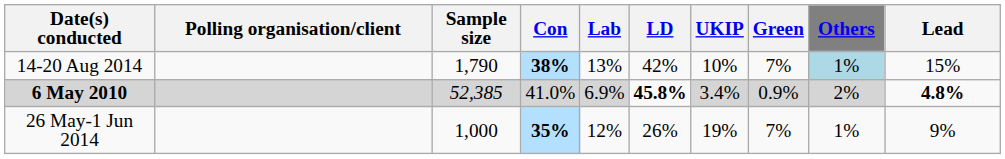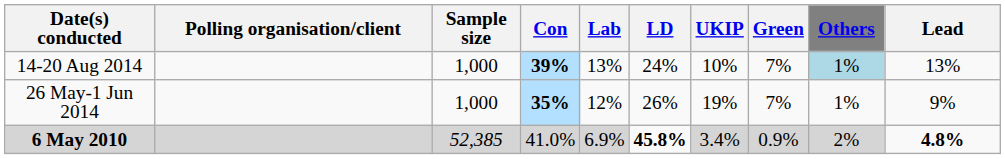14-20 Aug 2014 | Sample size: 1,790 -> 1,000
14-20 Aug 2014 | Con: 38% -> 39%
14-20 Aug 2014 | LD: 42% -> 24%
14-20 Aug 2014 | Lead: 15% -> 13%
rows swapped: 26 May-1 Jun 2014 <-> 6 May 2010
